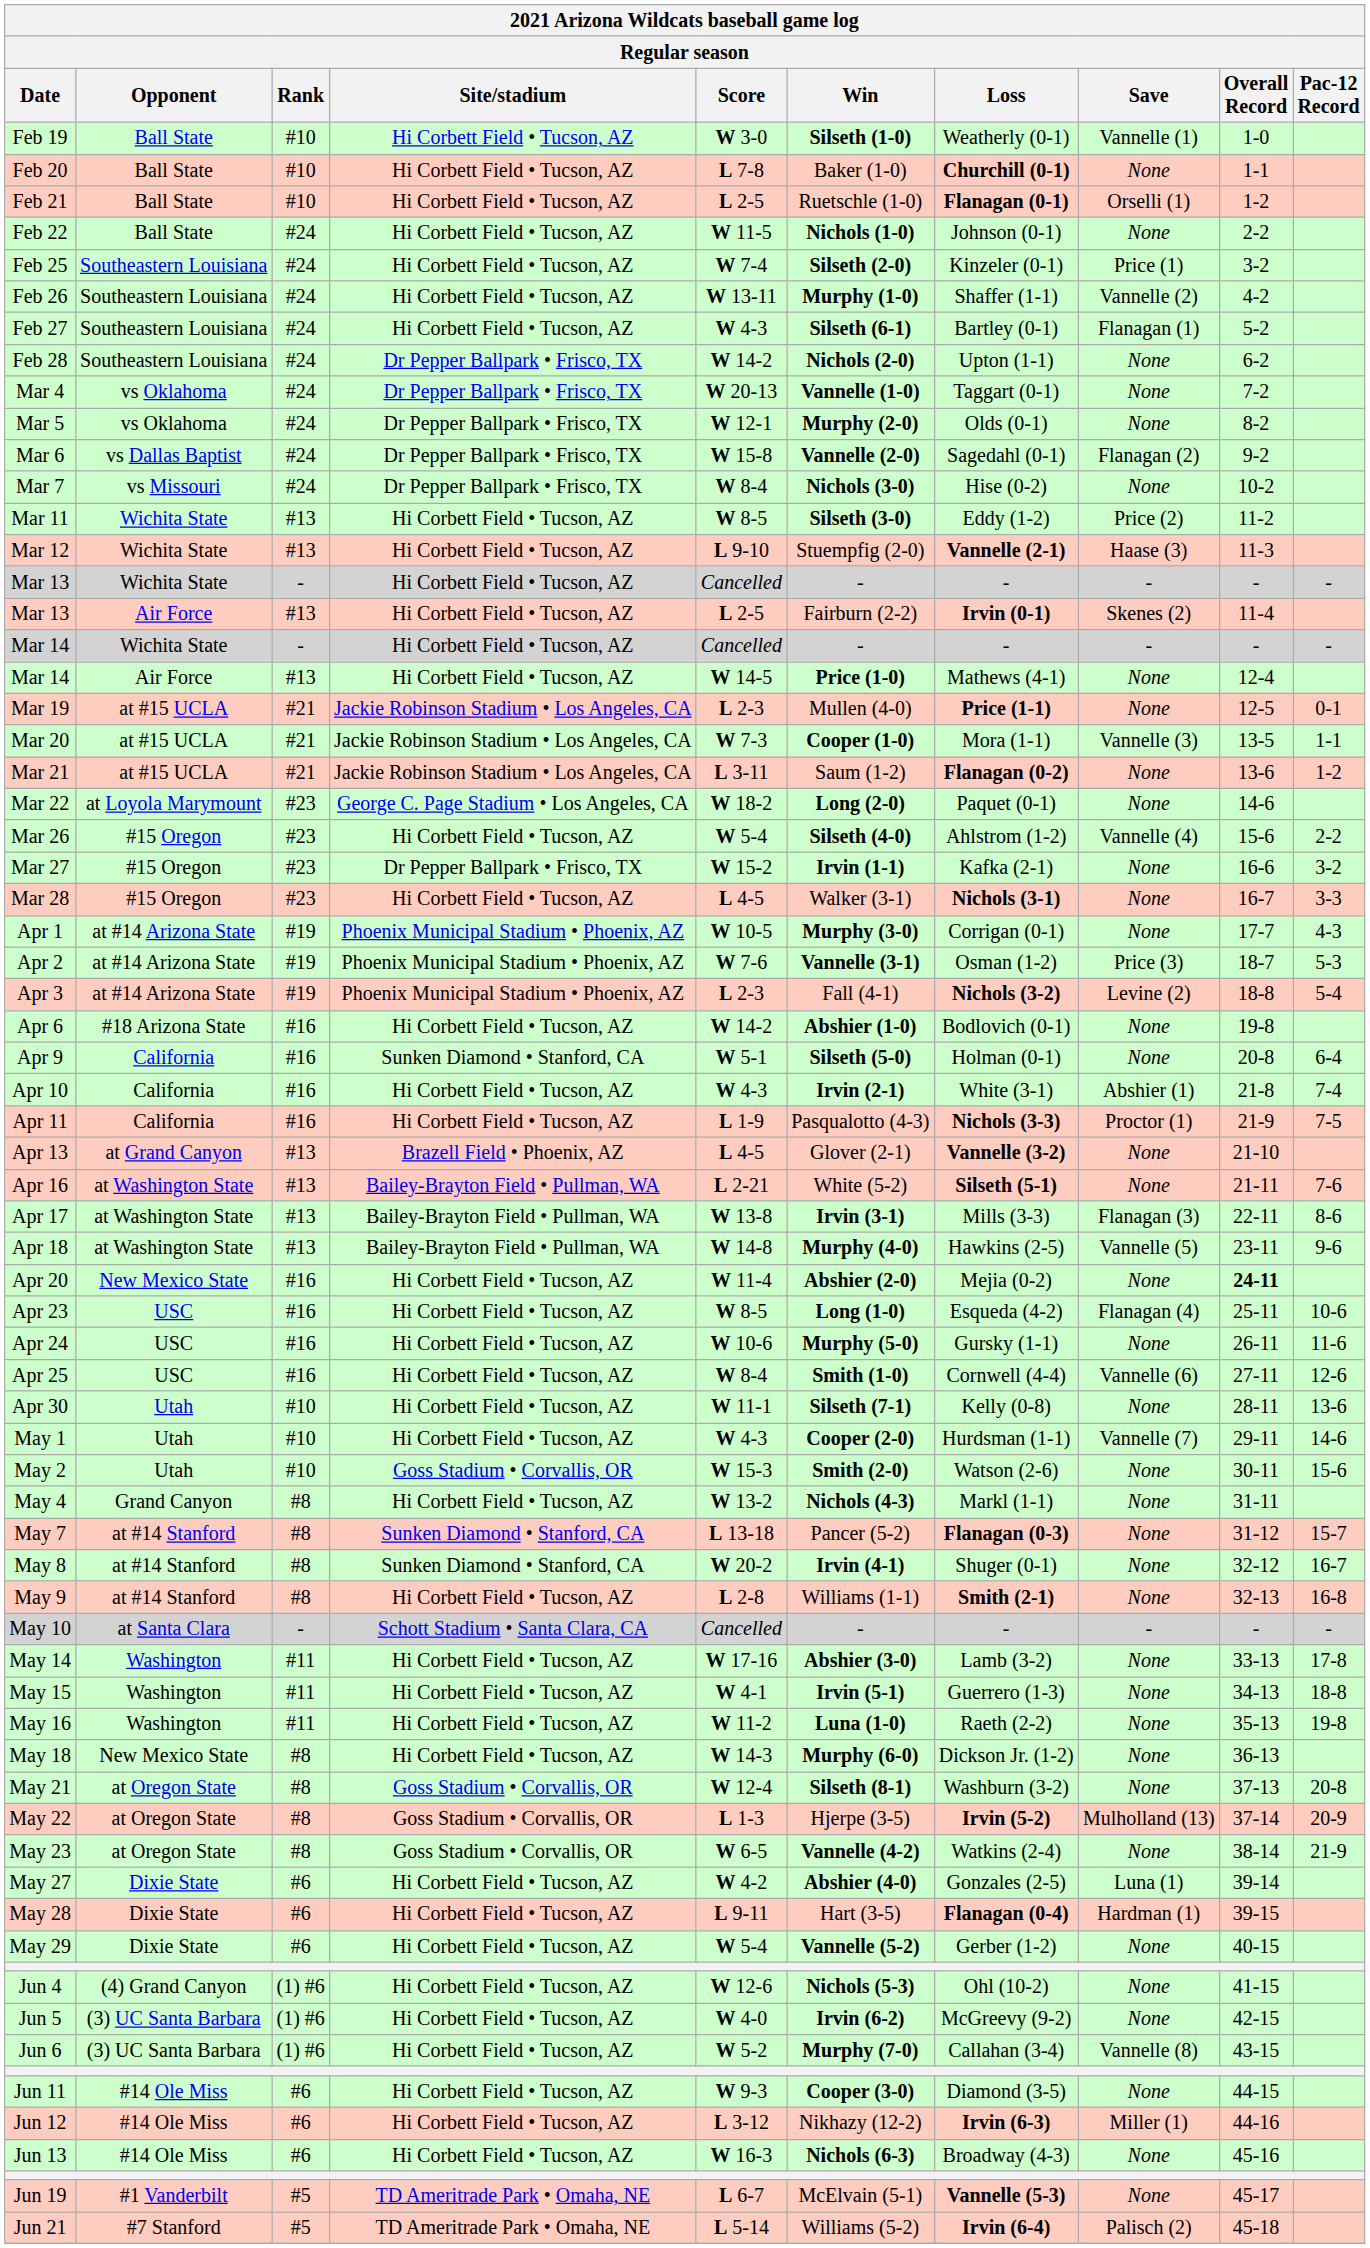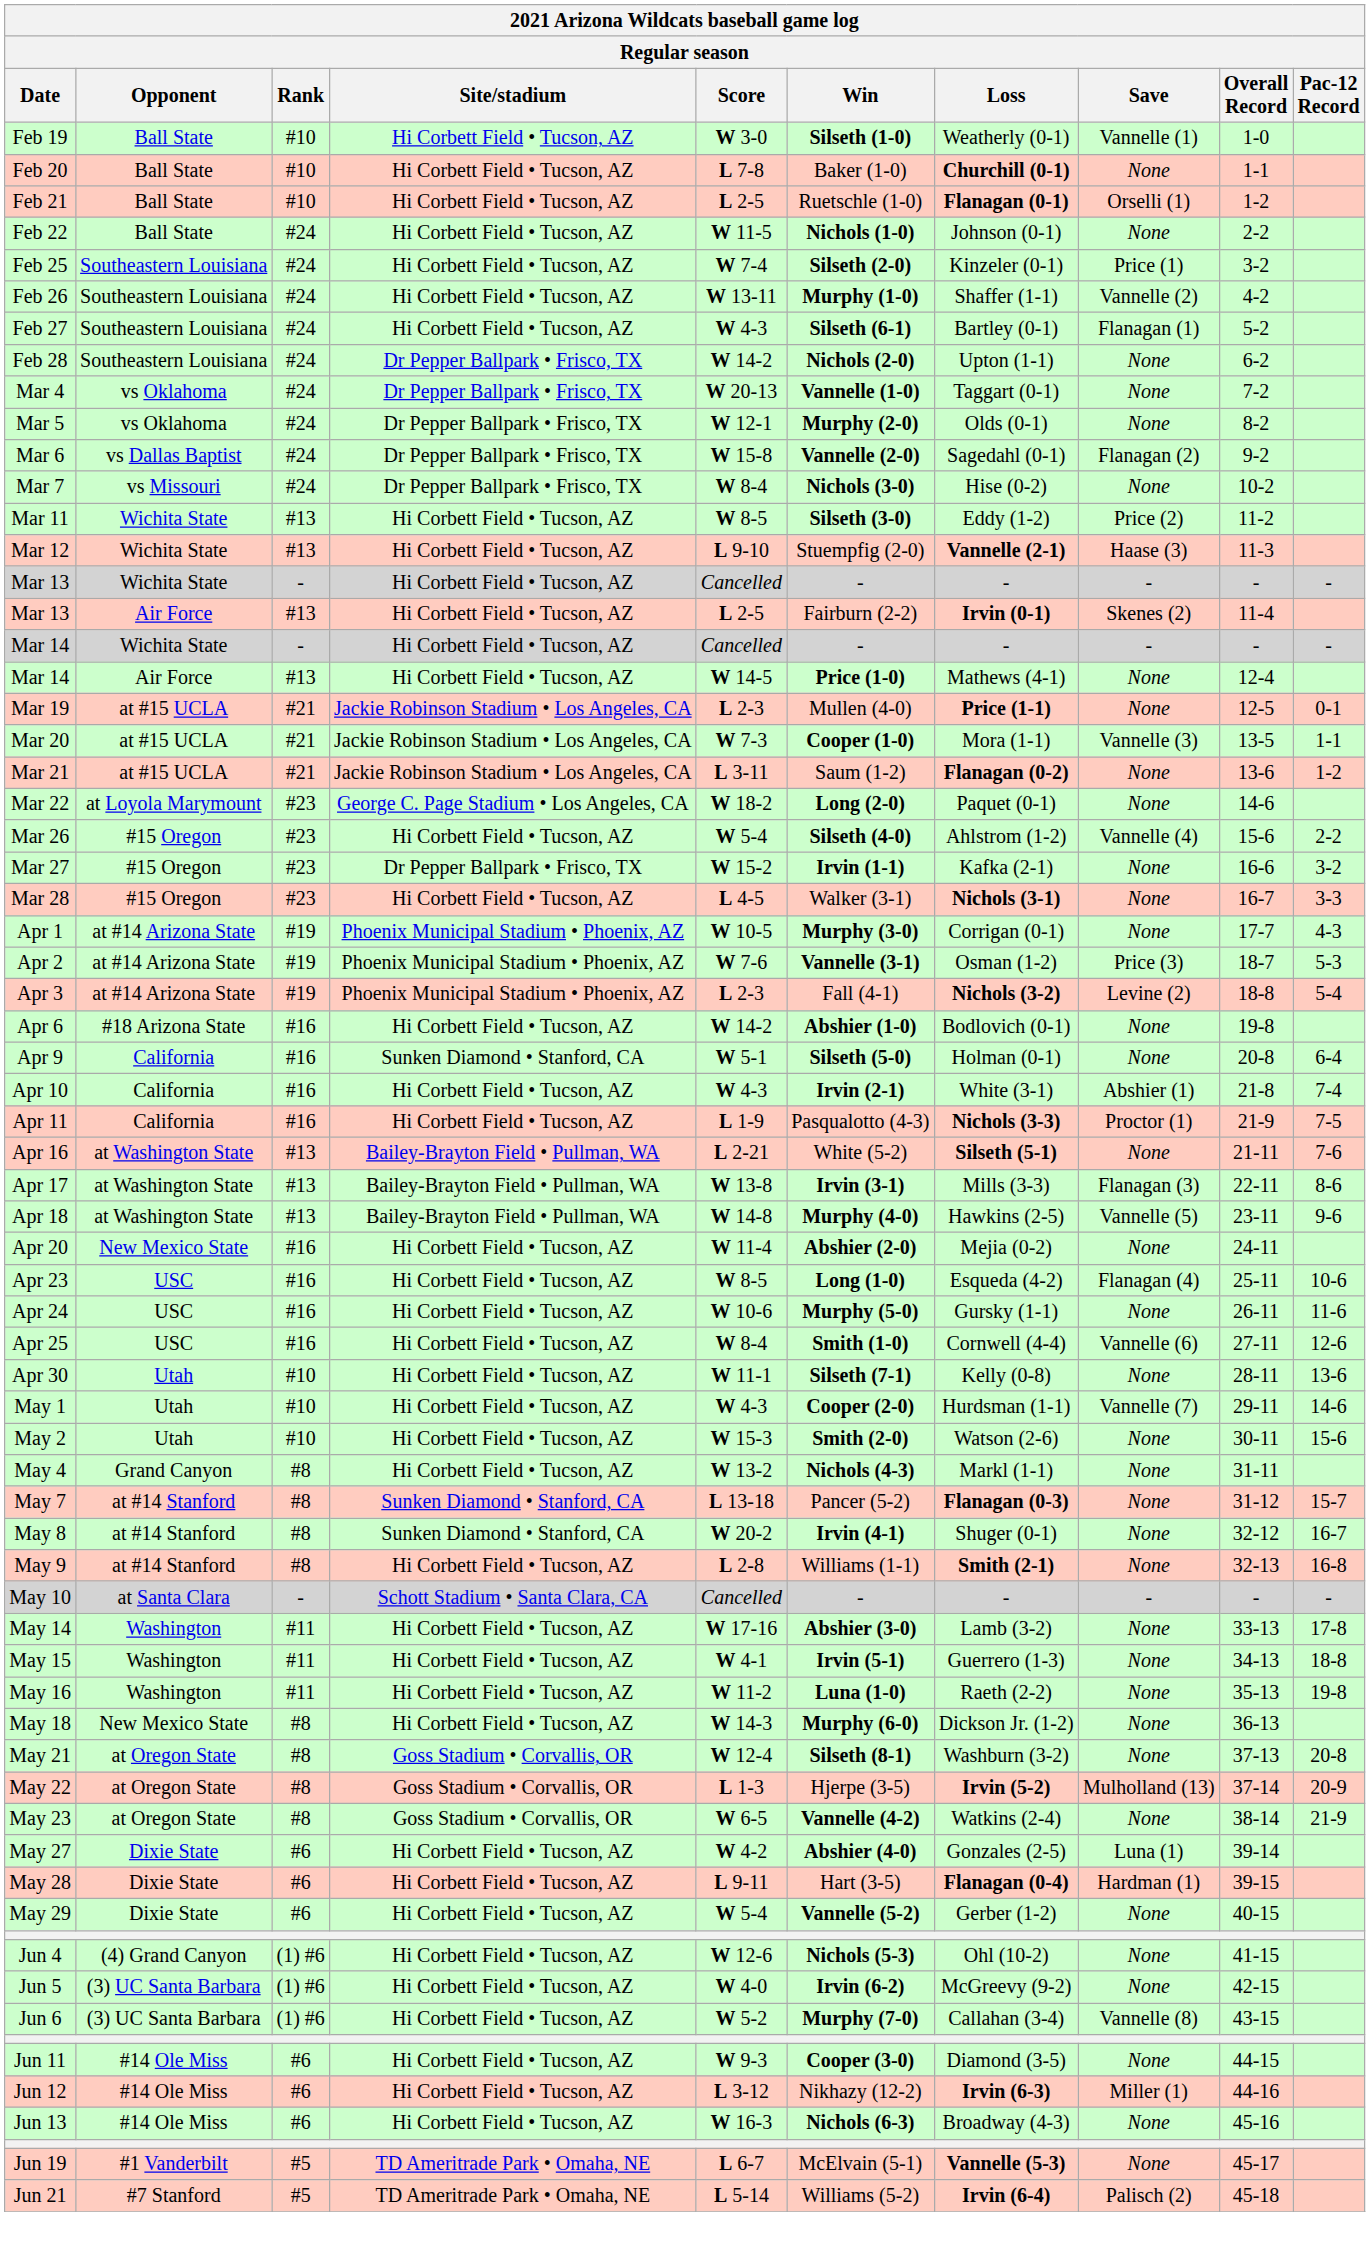- row: Apr 13 | at Grand Canyon | #13 | Brazell Field • Phoenix, AZ | L 4-5 | Glover (2-1) | Vannelle (3-2) | None | 21-10
Apr 20 | Overall Record: bold -> normal
May 2 | Site/stadium: Goss Stadium • Corvallis, OR -> Hi Corbett Field • Tucson, AZ
